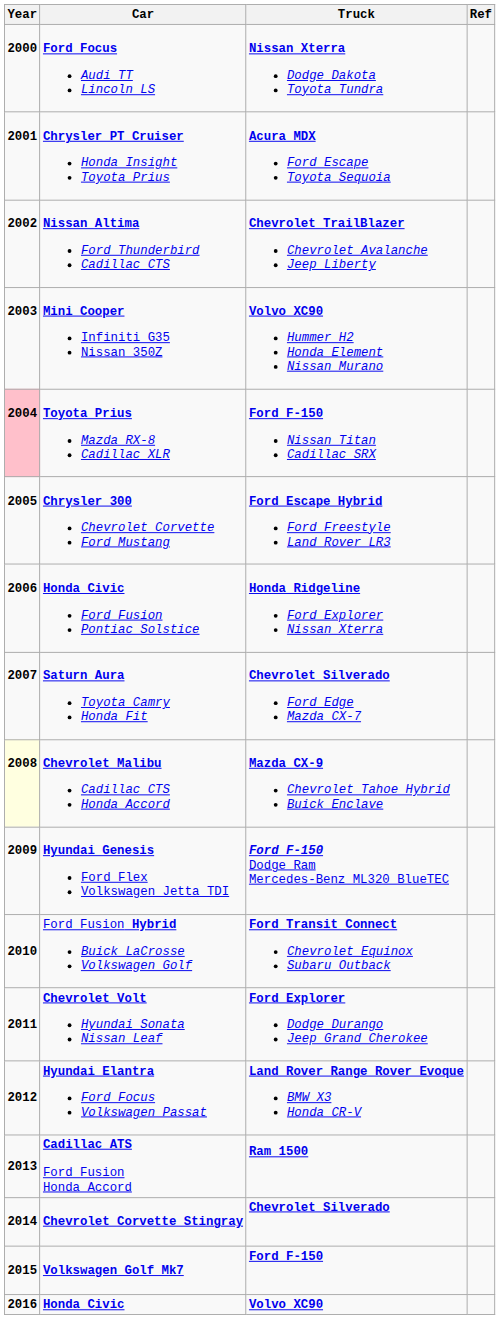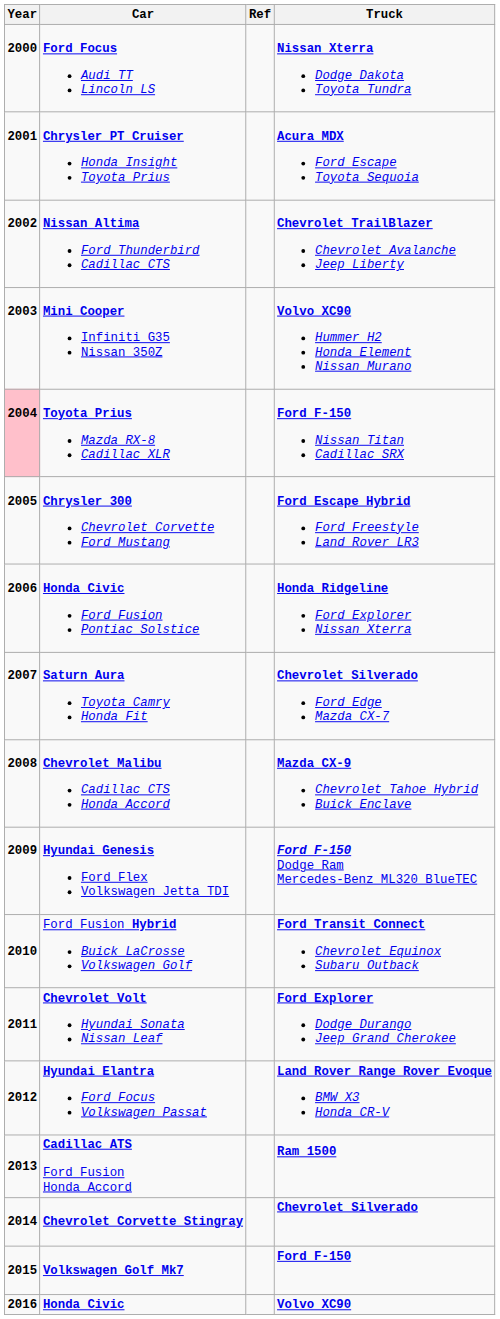columns swapped: Truck <-> Ref
Chevrolet Malibu Cadillac CTS Honda Accord | Year: lightyellow background -> no background
